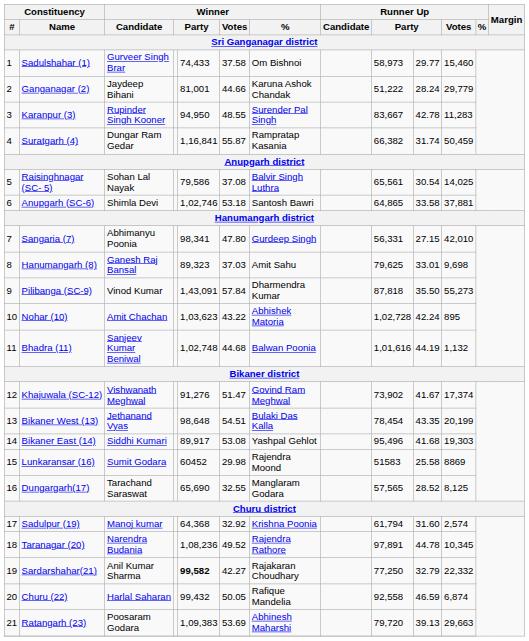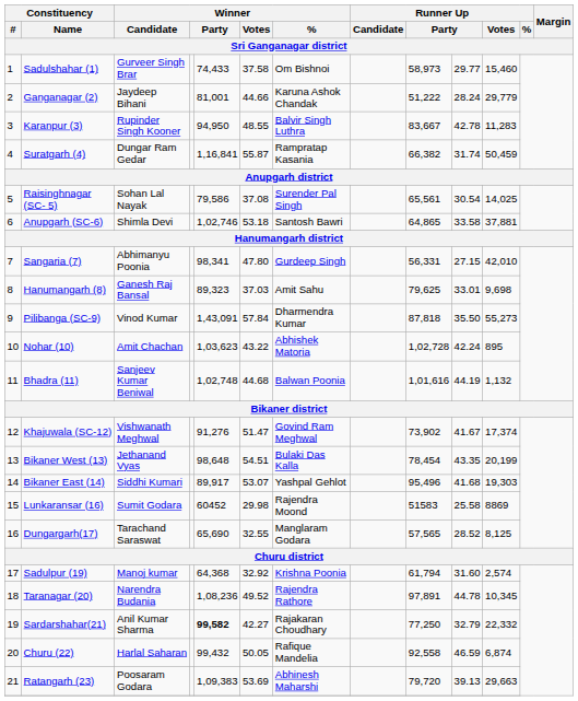Karanpur (3) | Winner / %: Surender Pal Singh -> Balvir Singh Luthra
Raisinghnagar (SC- 5) | Winner / %: Balvir Singh Luthra -> Surender Pal Singh
Bikaner East (14) | Winner / Votes: 53.08 -> 53.07
